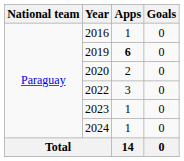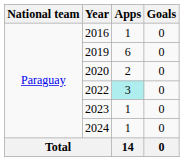2019 | Apps: bold -> normal
2022 | Apps: no background -> paleturquoise background
